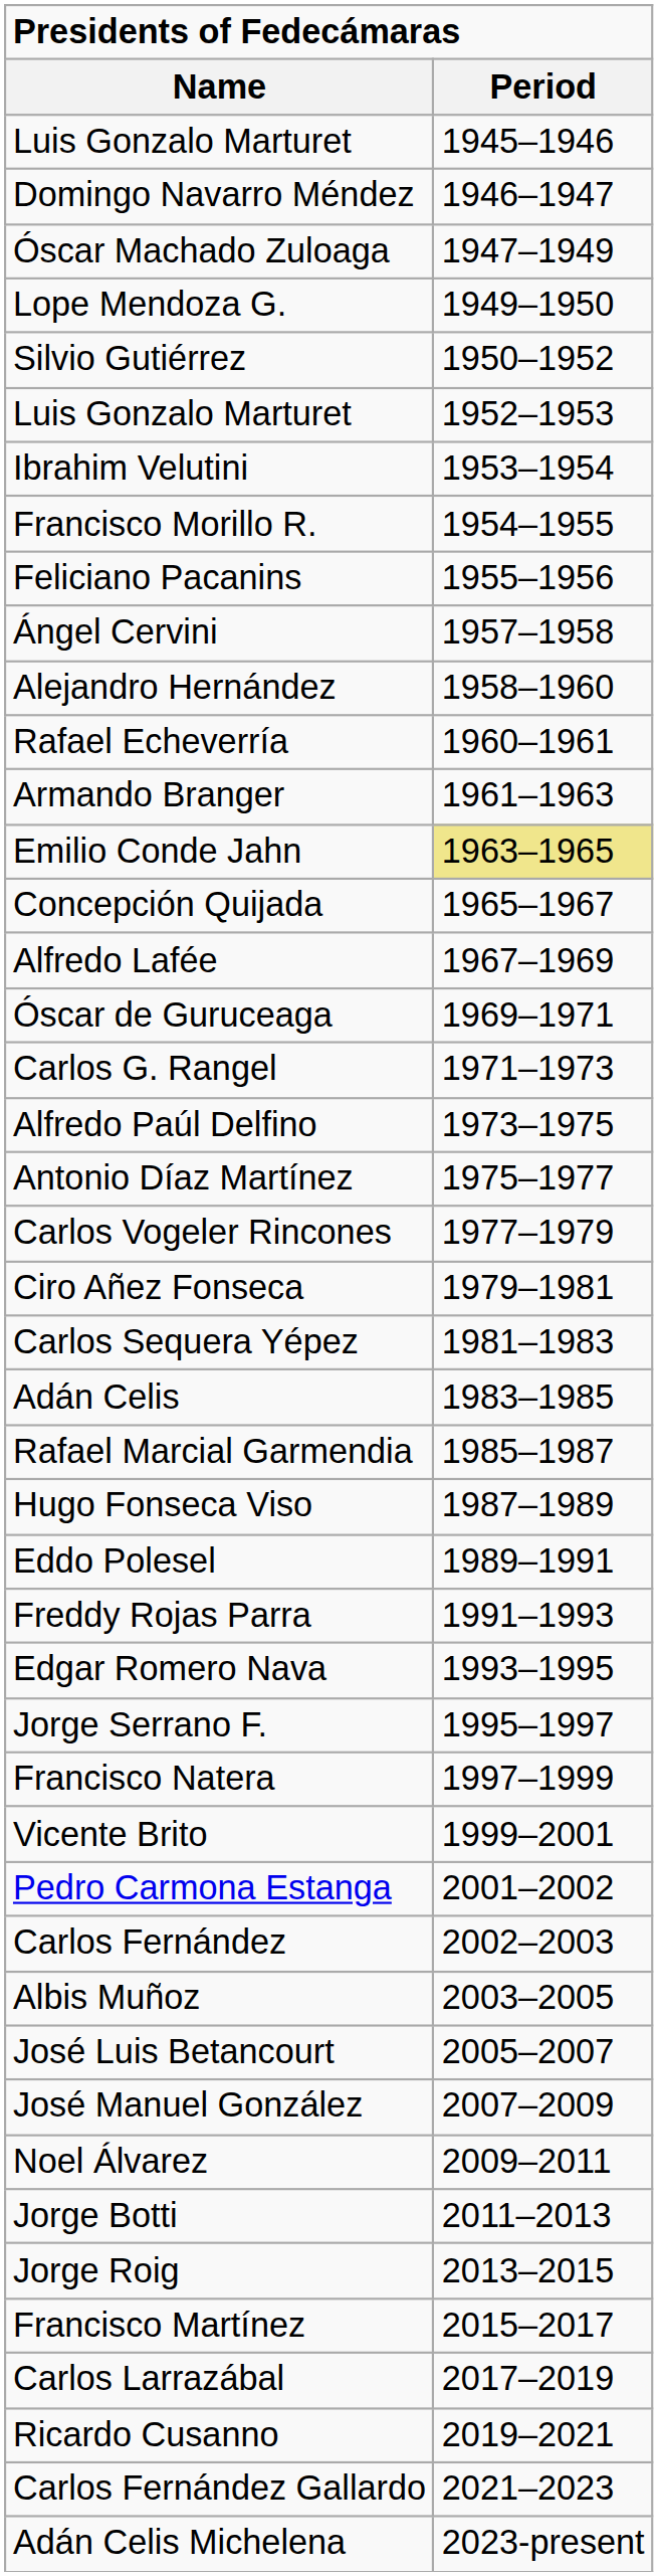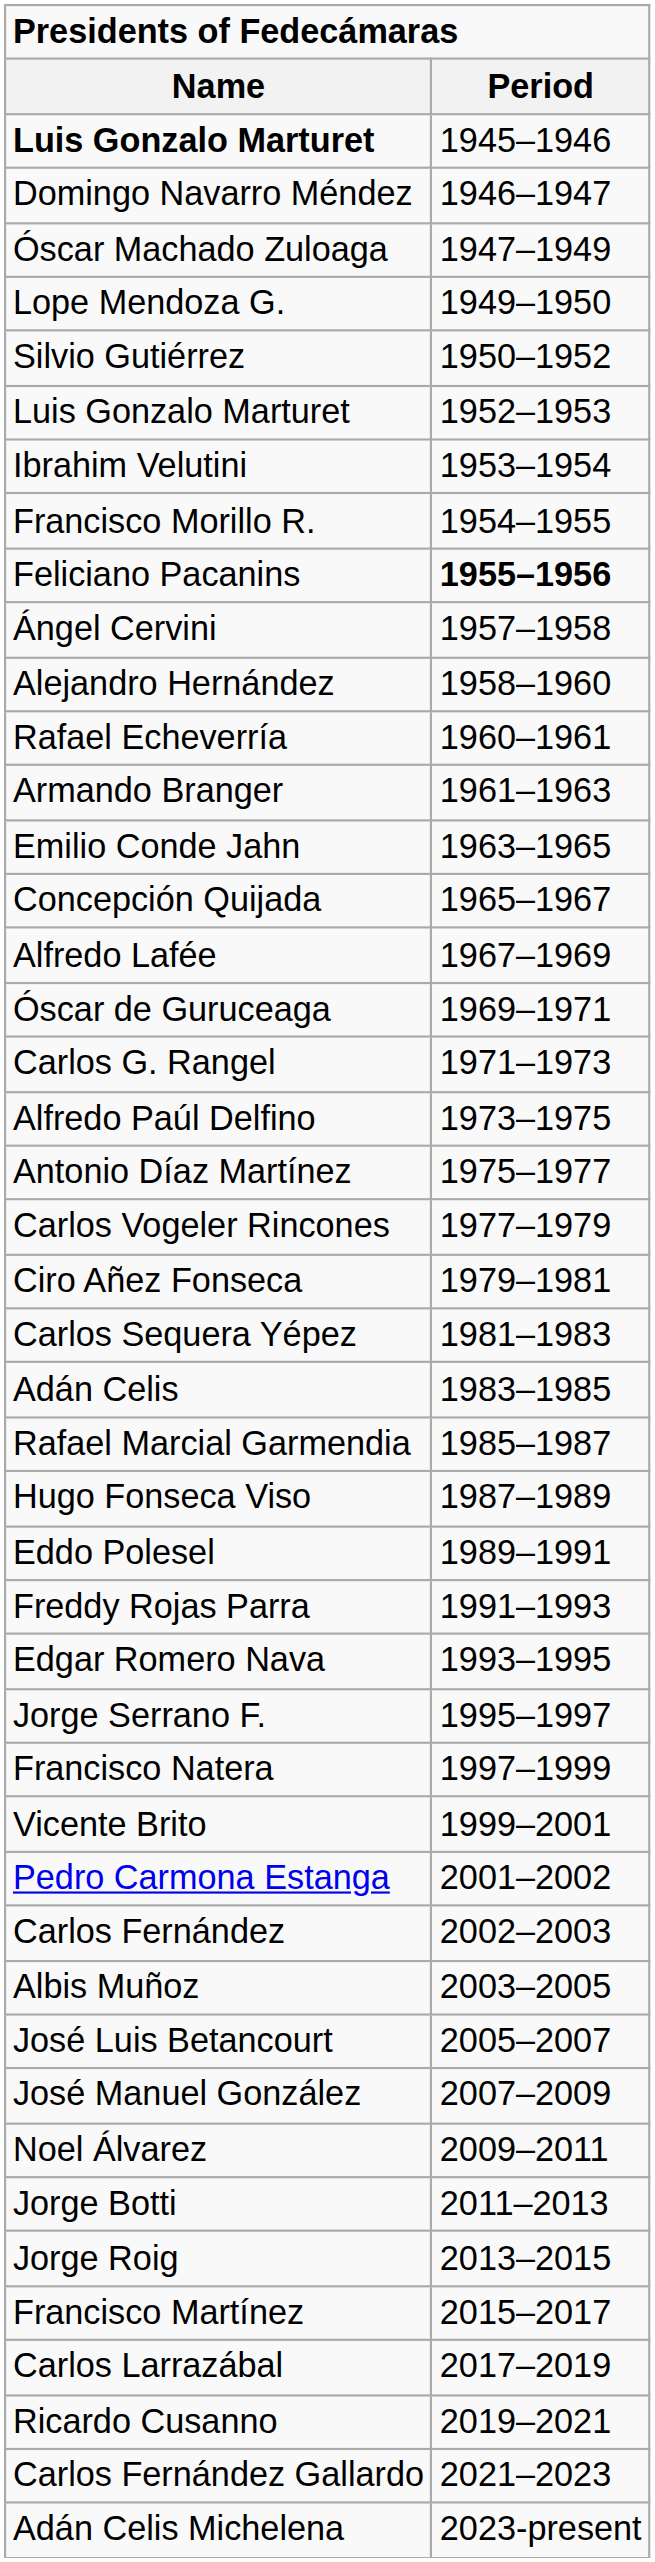Luis Gonzalo Marturet / 1945–1946 | Name: normal -> bold
Feliciano Pacanins | Period: normal -> bold
Emilio Conde Jahn | Period: khaki background -> no background
